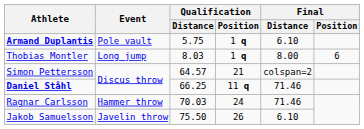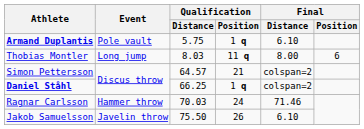Thobias Montler | Qualification / Position: 1 q -> 11 q
Daniel Ståhl | Qualification / Position: 11 q -> 1 q
Daniel Ståhl | Final / Distance: 71.46 -> colspan=2
